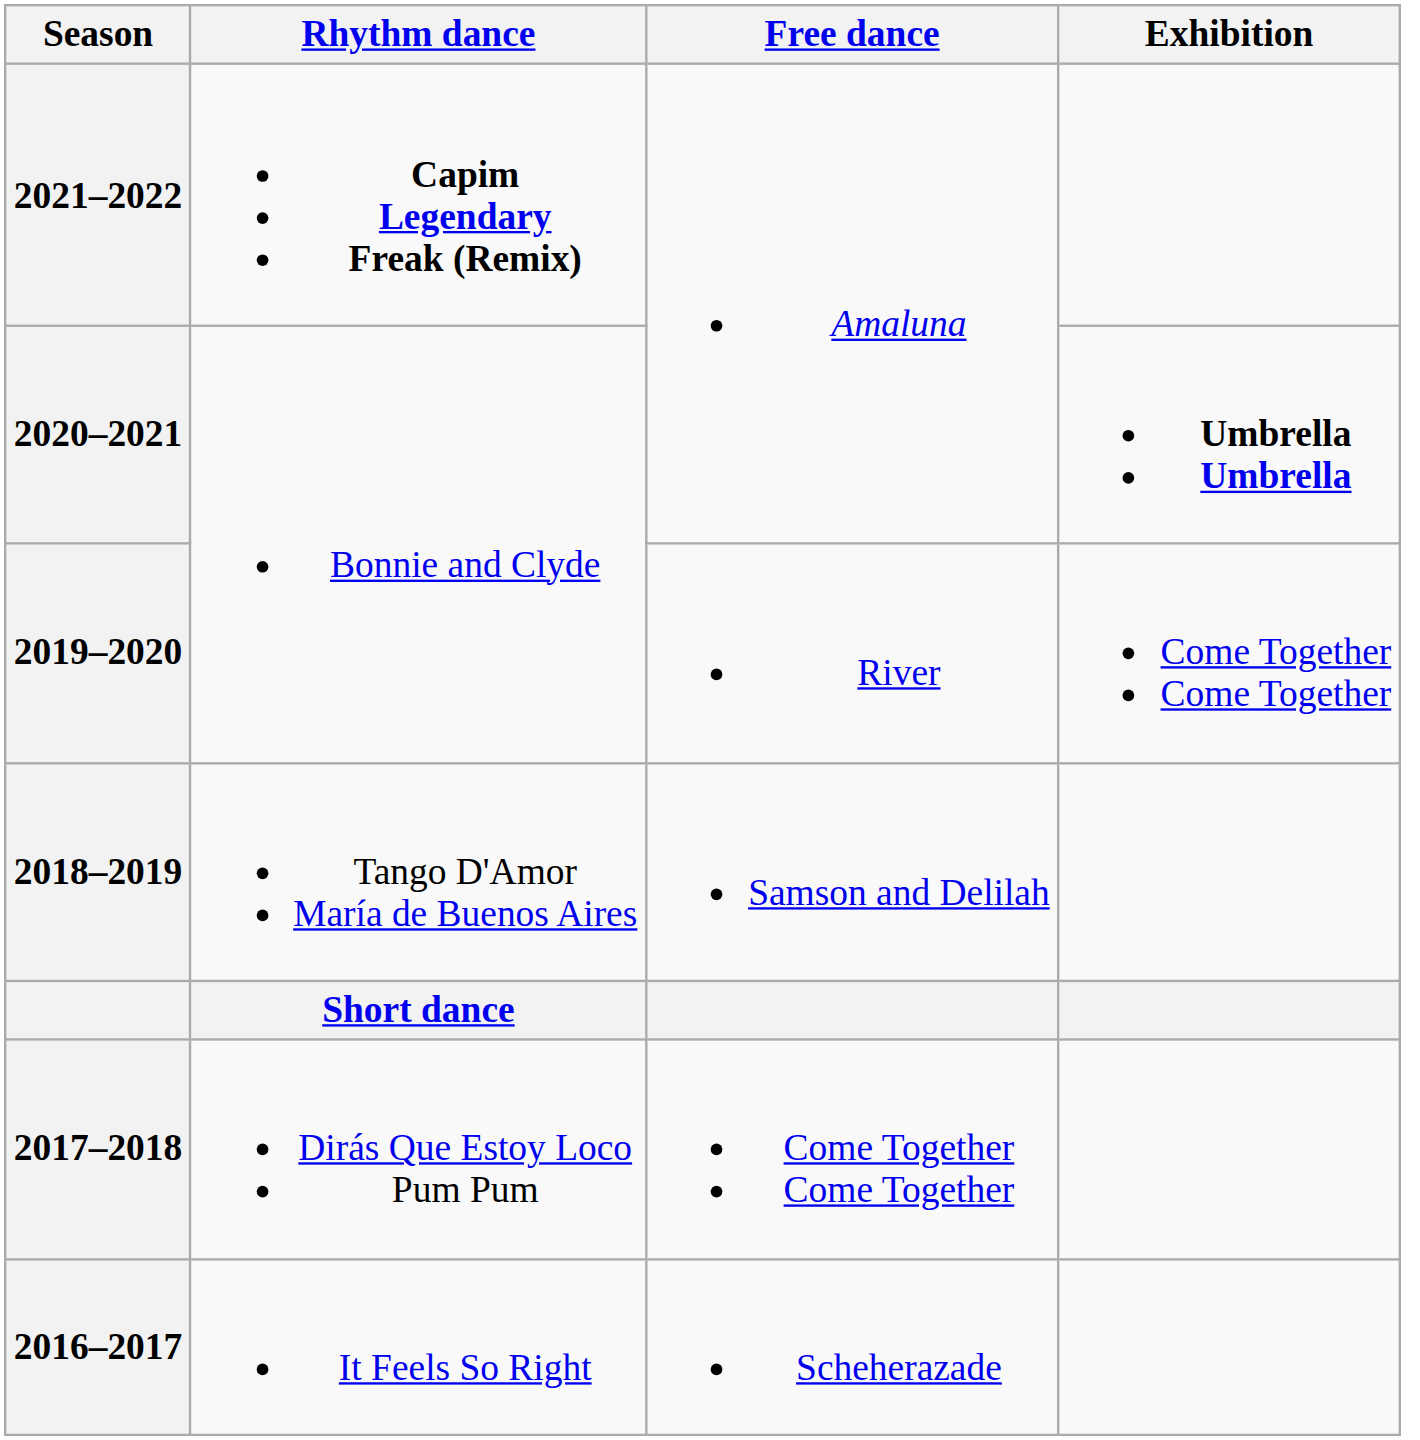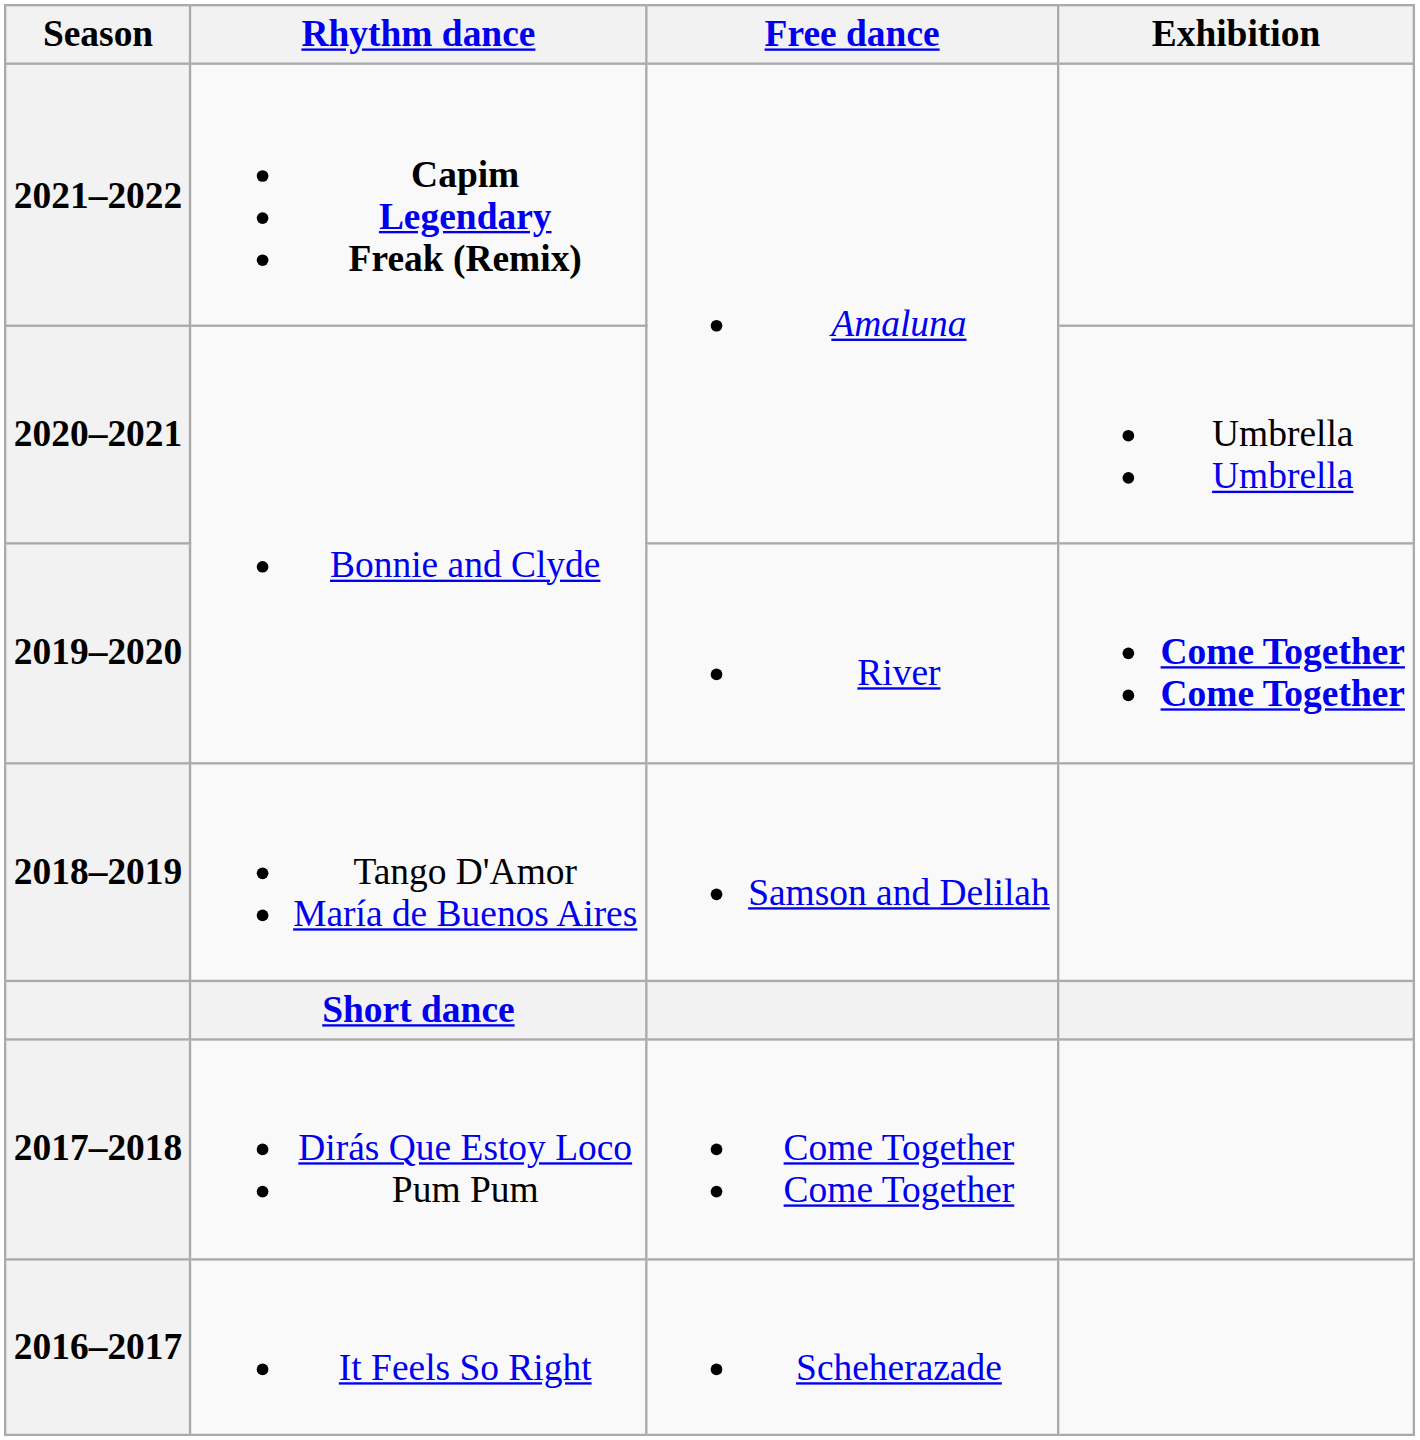2020–2021 | Exhibition: bold -> normal
2019–2020 | Exhibition: normal -> bold
